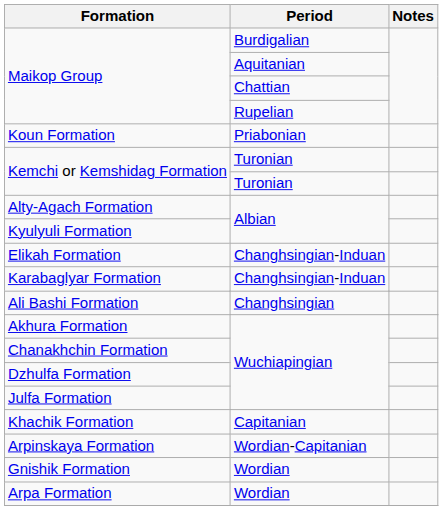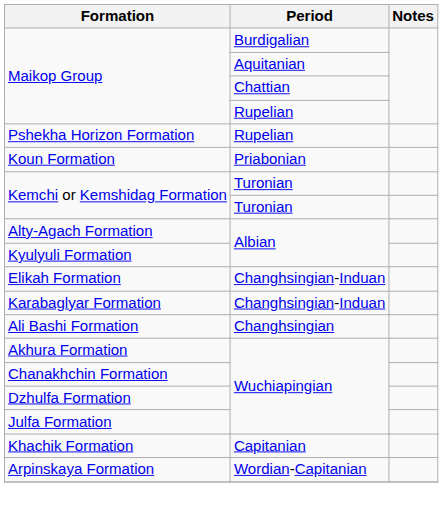+ row: Pshekha Horizon Formation | Rupelian
- row: Gnishik Formation | Wordian
- row: Arpa Formation | Wordian
